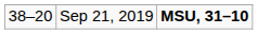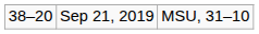Sep 21, 2019 | column 3: bold -> normal
